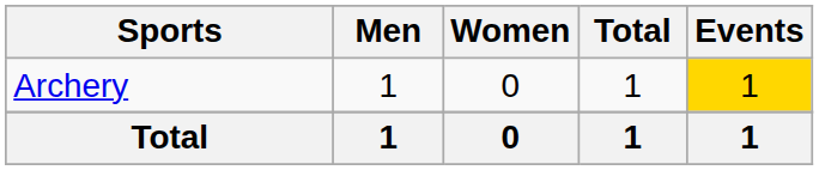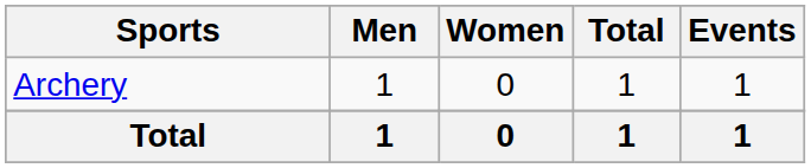Archery | Events: gold background -> no background
